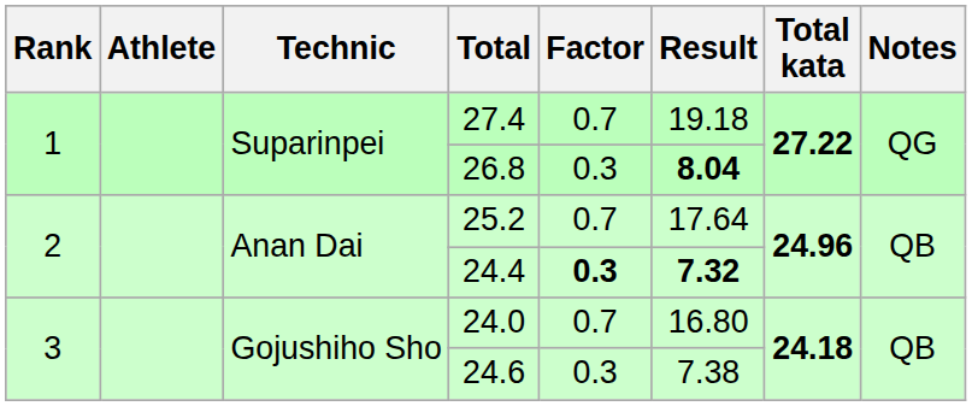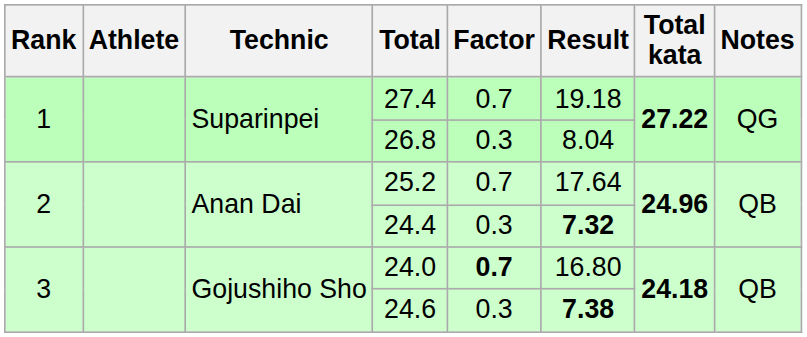26.8 | Result: bold -> normal
24.4 | Factor: bold -> normal
24.0 | Factor: normal -> bold
24.6 | Result: normal -> bold
